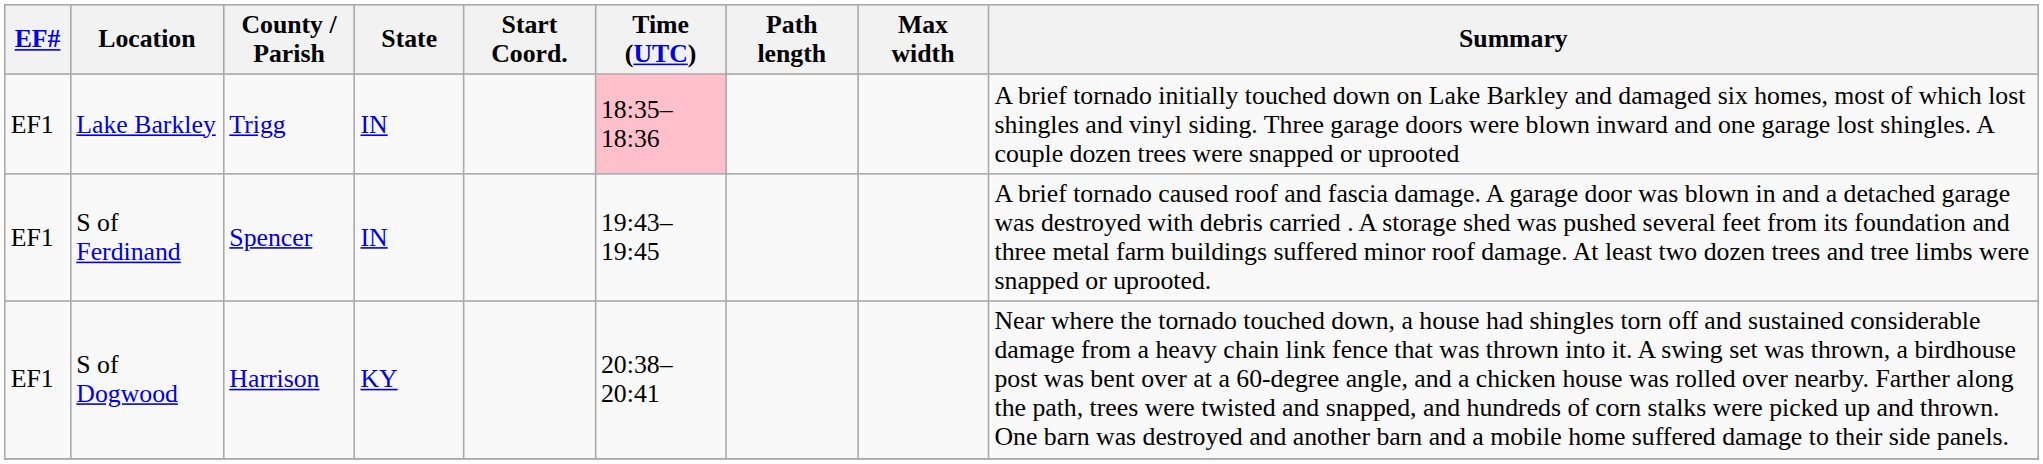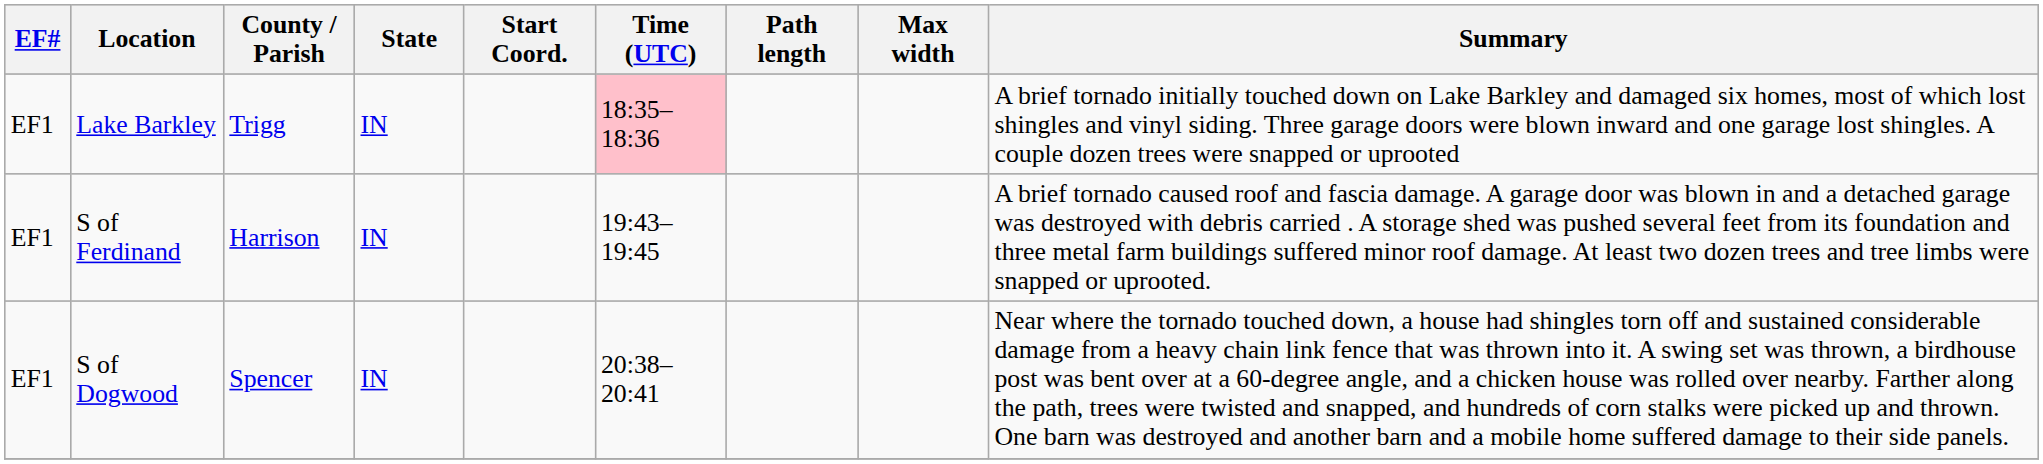S of Ferdinand | County / Parish: Spencer -> Harrison
S of Dogwood | County / Parish: Harrison -> Spencer
S of Dogwood | State: KY -> IN
